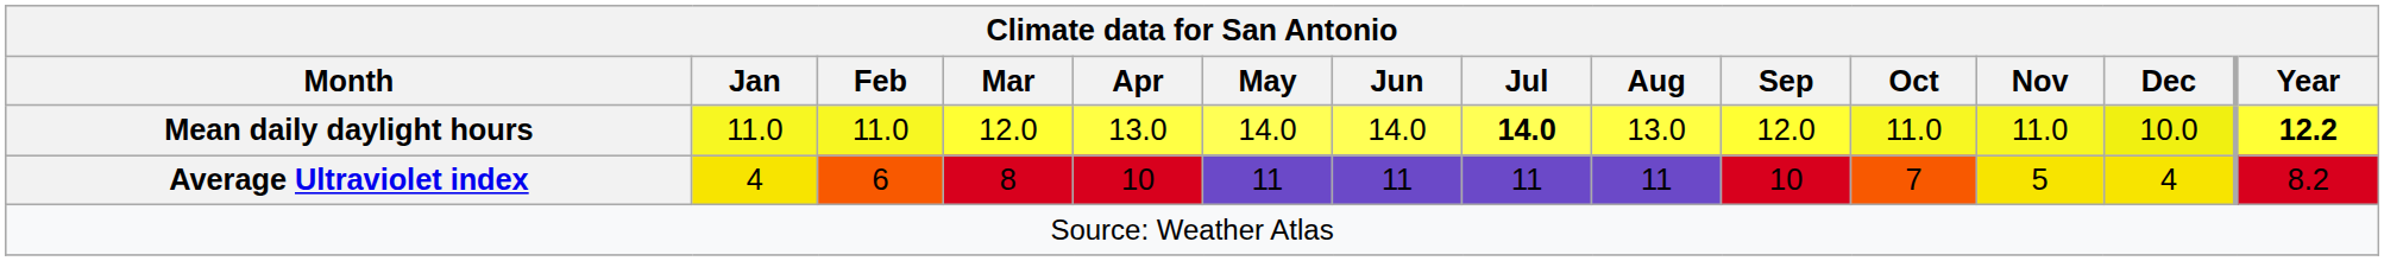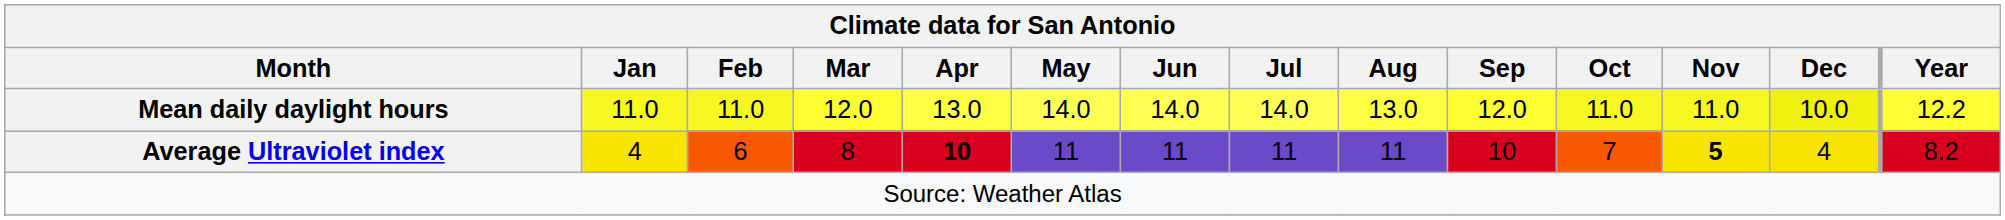row 3 | Jul: bold -> normal
row 3 | Year: bold -> normal
row 4 | Apr: normal -> bold
row 4 | Nov: normal -> bold
